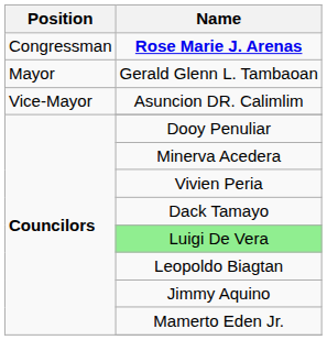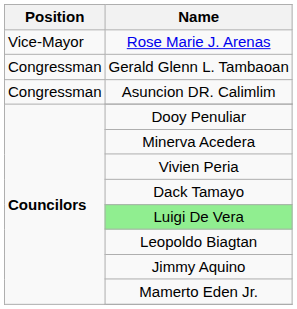row 2 | Position: Congressman -> Vice-Mayor
row 2 | Name: bold -> normal
row 3 | Position: Mayor -> Congressman
row 4 | Position: Vice-Mayor -> Congressman
